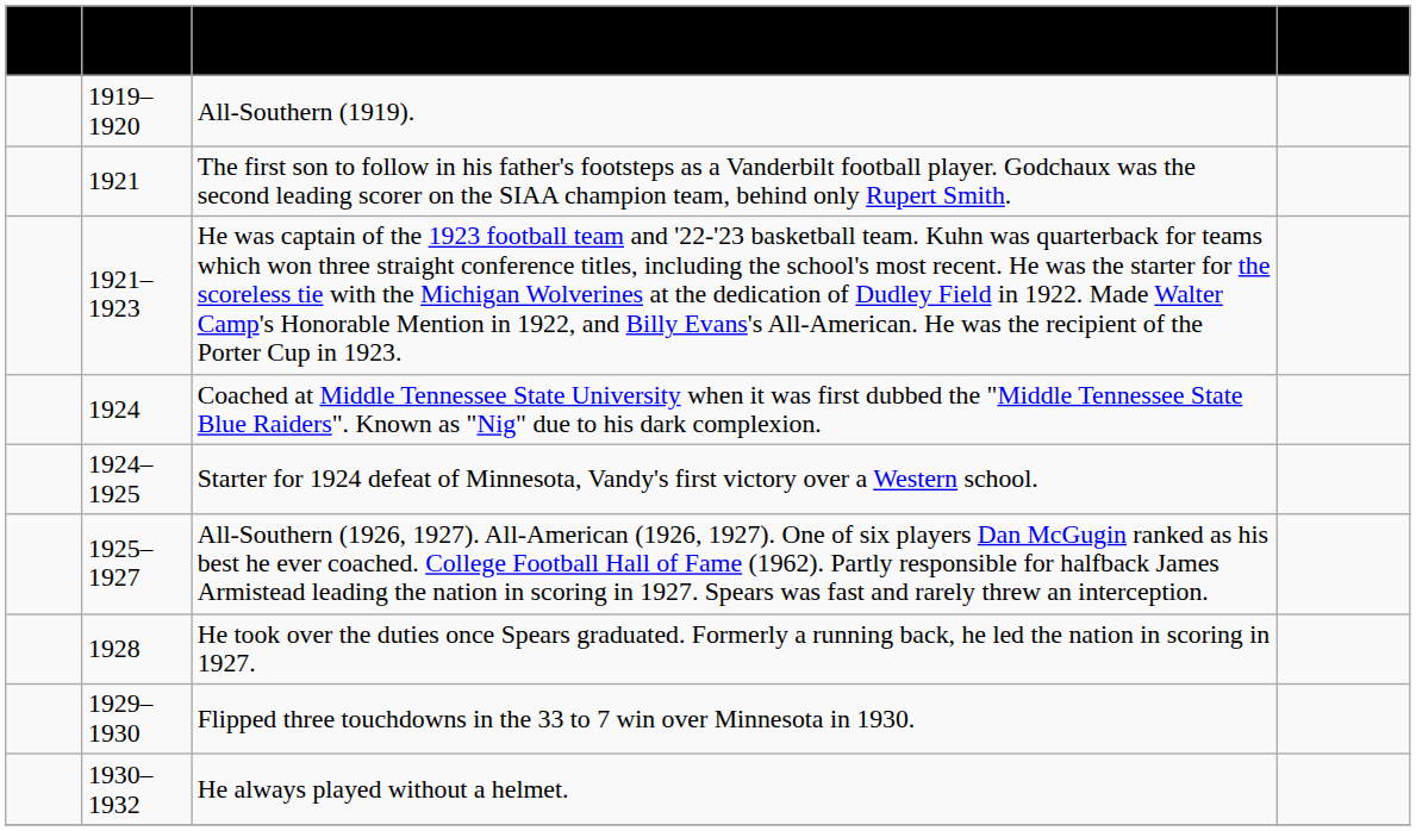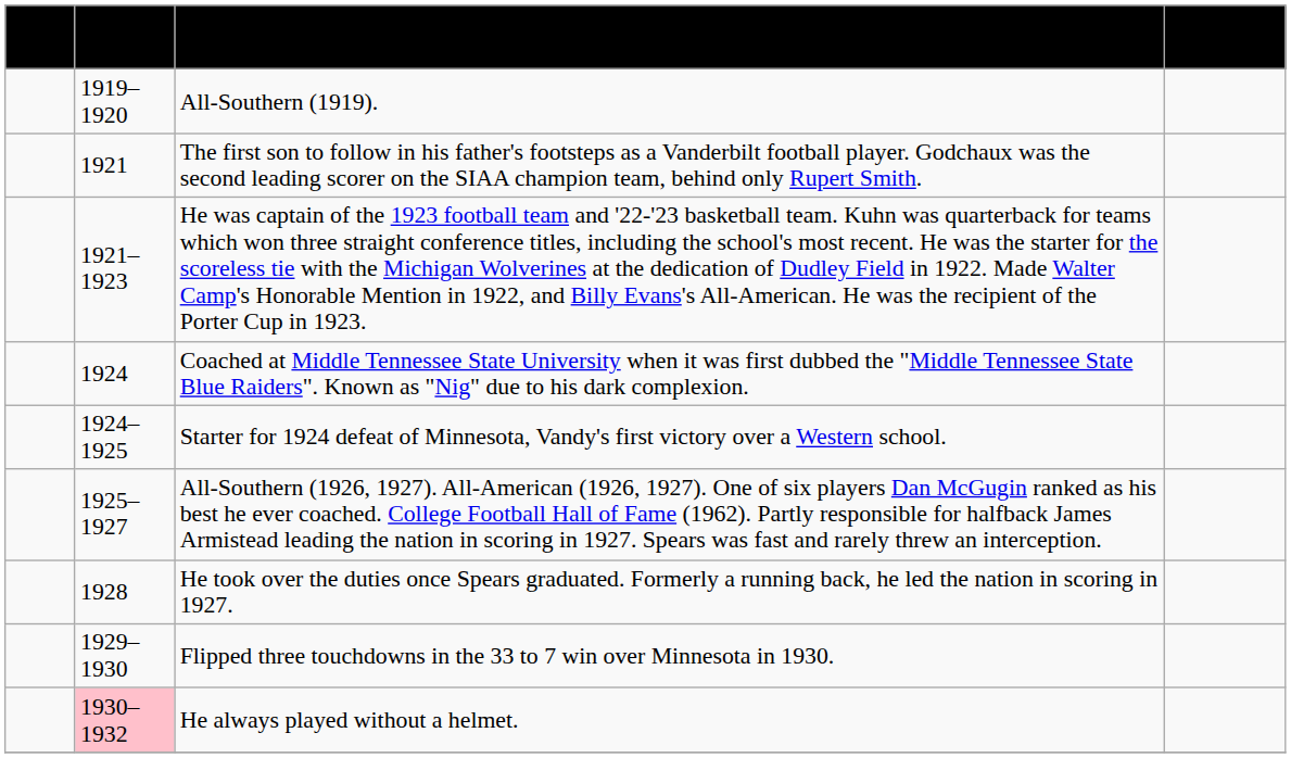He always played without a helmet. | Years Started: no background -> pink background
